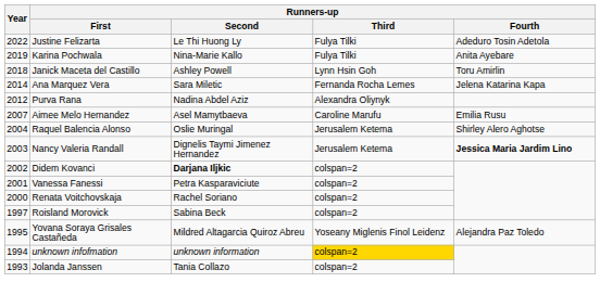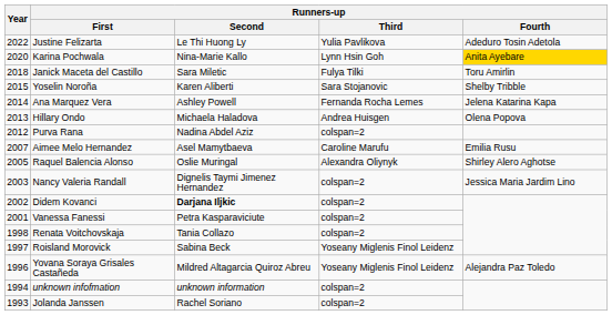Justine Felizarta | Runners-up / Third: Fulya Tilki -> Yulia Pavlikova
Karina Pochwala | Year: 2019 -> 2020
Karina Pochwala | Runners-up / Third: Fulya Tilki -> Lynn Hsin Goh
Karina Pochwala | Runners-up / Fourth: no background -> gold background
Janick Maceta del Castillo | Runners-up / Second: Ashley Powell -> Sara Miletic
Janick Maceta del Castillo | Runners-up / Third: Lynn Hsin Goh -> Fulya Tilki
+ row: 2015 | Yoselin Noroña | Karen Aliberti | Sara Stojanovic | Shelby Tribble
Ana Marquez Vera | Runners-up / Second: Sara Miletic -> Ashley Powell
+ row: 2013 | Hillary Ondo | Michaela Haladova | Andrea Huisgen | Olena Popova
Purva Rana | Runners-up / Third: Alexandra Oliynyk -> colspan=2
Raquel Balencia Alonso | Year: 2004 -> 2005
Raquel Balencia Alonso | Runners-up / Third: Jerusalem Ketema -> Alexandra Oliynyk
Nancy Valeria Randall | Runners-up / Third: Jerusalem Ketema -> colspan=2
Nancy Valeria Randall | Runners-up / Fourth: bold -> normal
Renata Voitchovskaja | Year: 2000 -> 1998
Renata Voitchovskaja | Runners-up / Second: Rachel Soriano -> Tania Collazo
Roisland Morovick | Runners-up / Third: colspan=2 -> Yoseany Miglenis Finol Leidenz
Yovana Soraya Grisales Castañeda | Year: 1995 -> 1996
unknown infofmation | Runners-up / Third: gold background -> no background
Jolanda Janssen | Runners-up / Second: Tania Collazo -> Rachel Soriano
